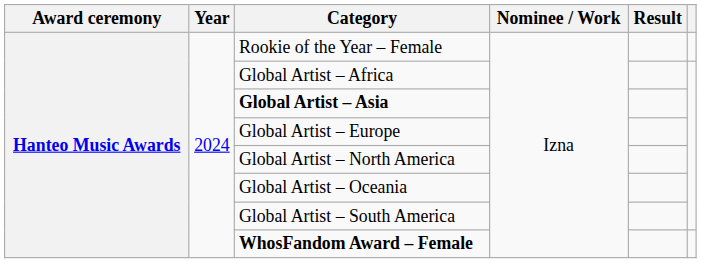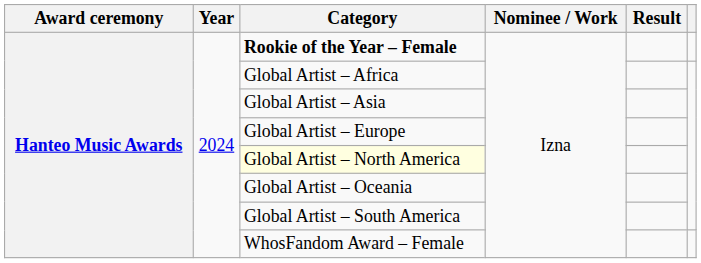Rookie of the Year – Female | Category: normal -> bold
Global Artist – Asia | Category: bold -> normal
Global Artist – North America | Category: no background -> lightyellow background
WhosFandom Award – Female | Category: bold -> normal
